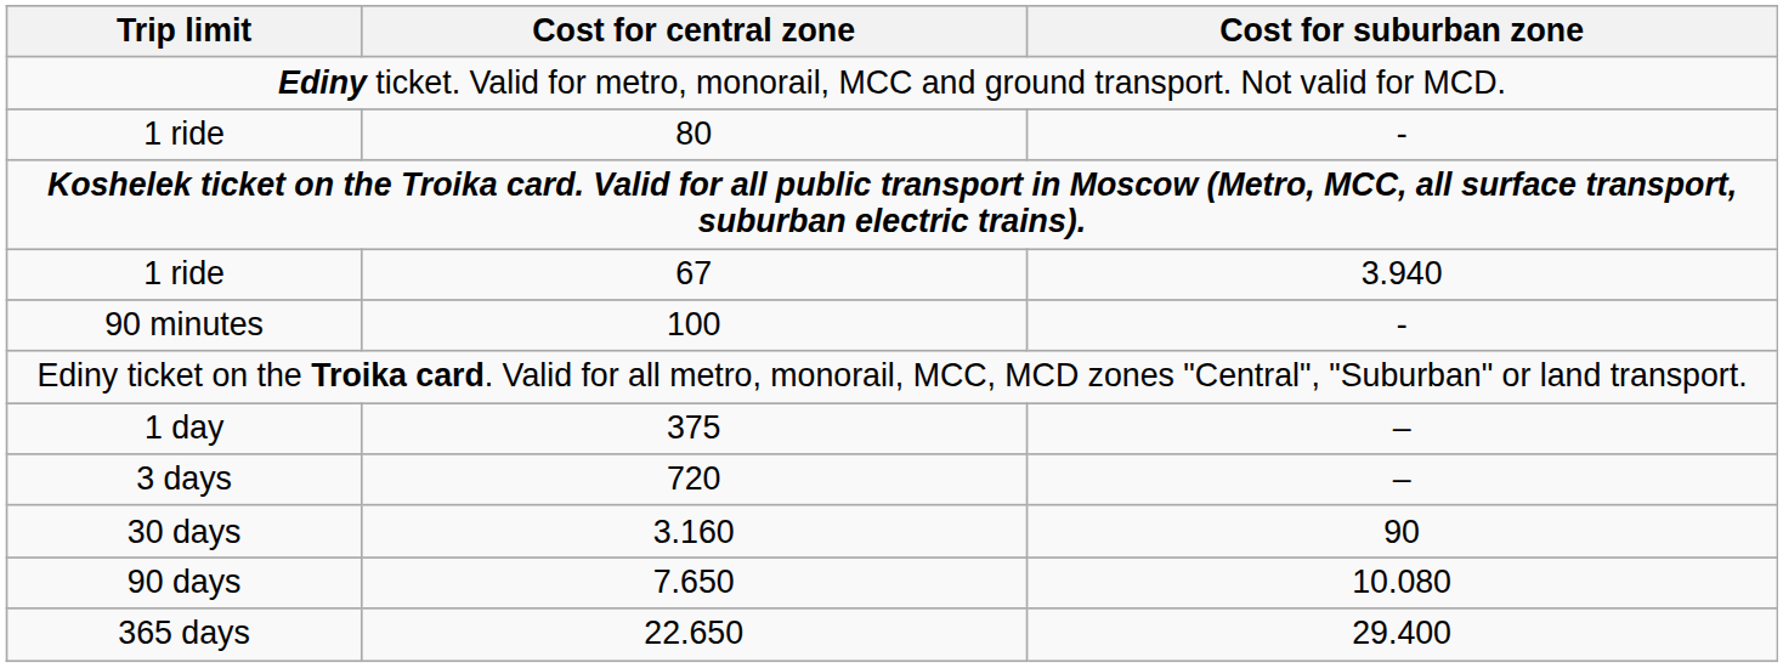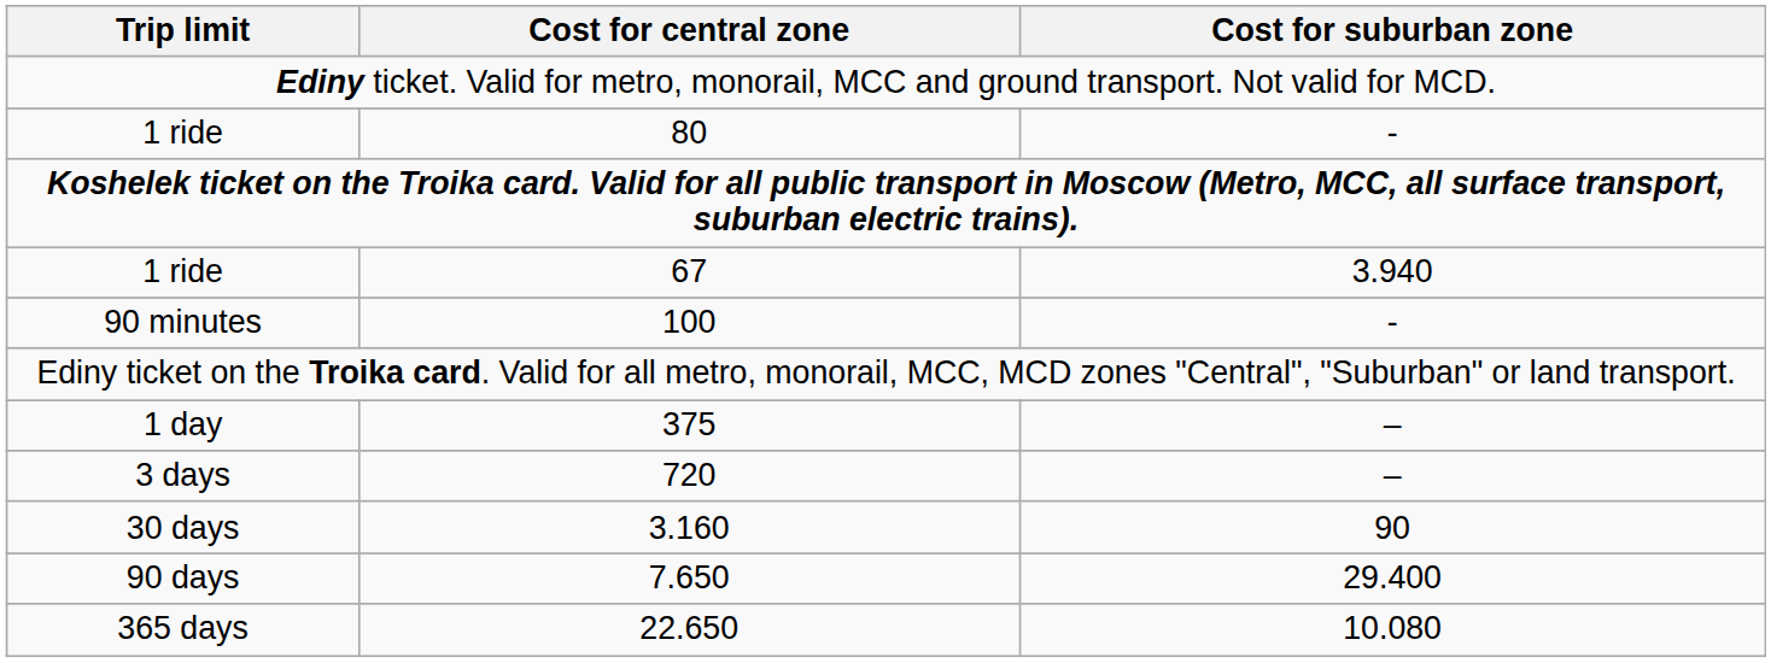90 days | Cost for suburban zone: 10.080 -> 29.400
365 days | Cost for suburban zone: 29.400 -> 10.080
